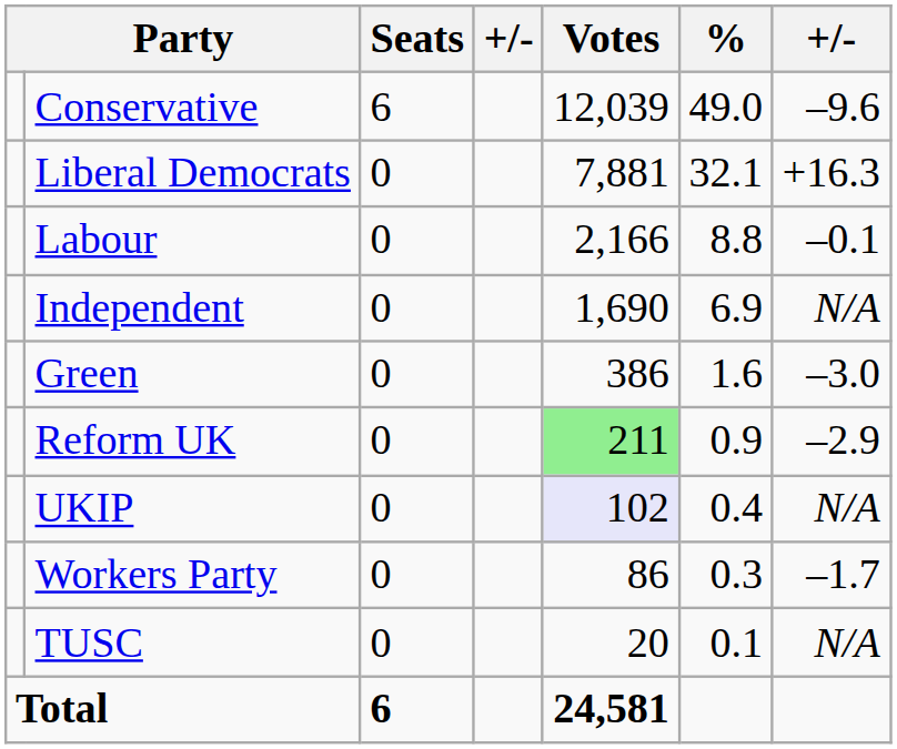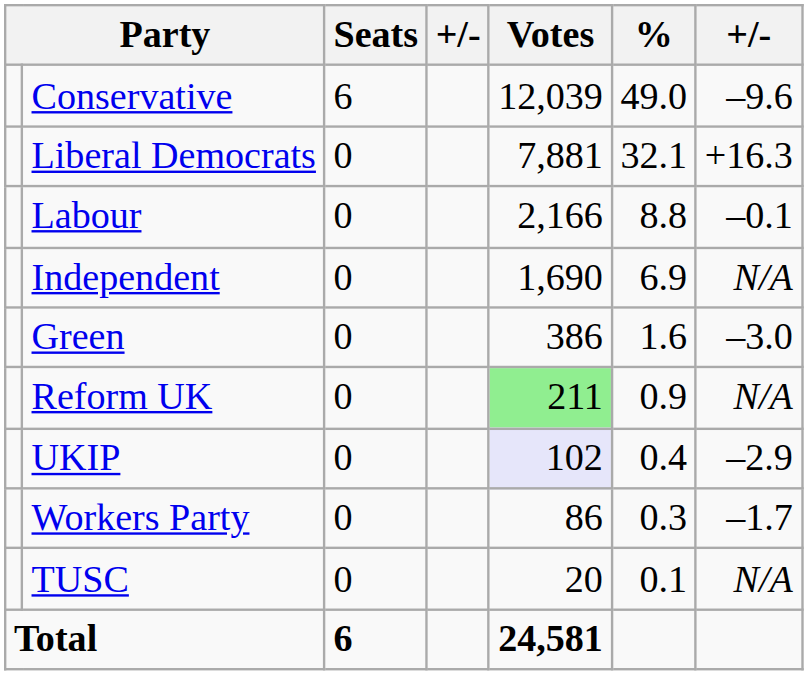Reform UK | column 7: –2.9 -> N/A
UKIP | column 7: N/A -> –2.9
